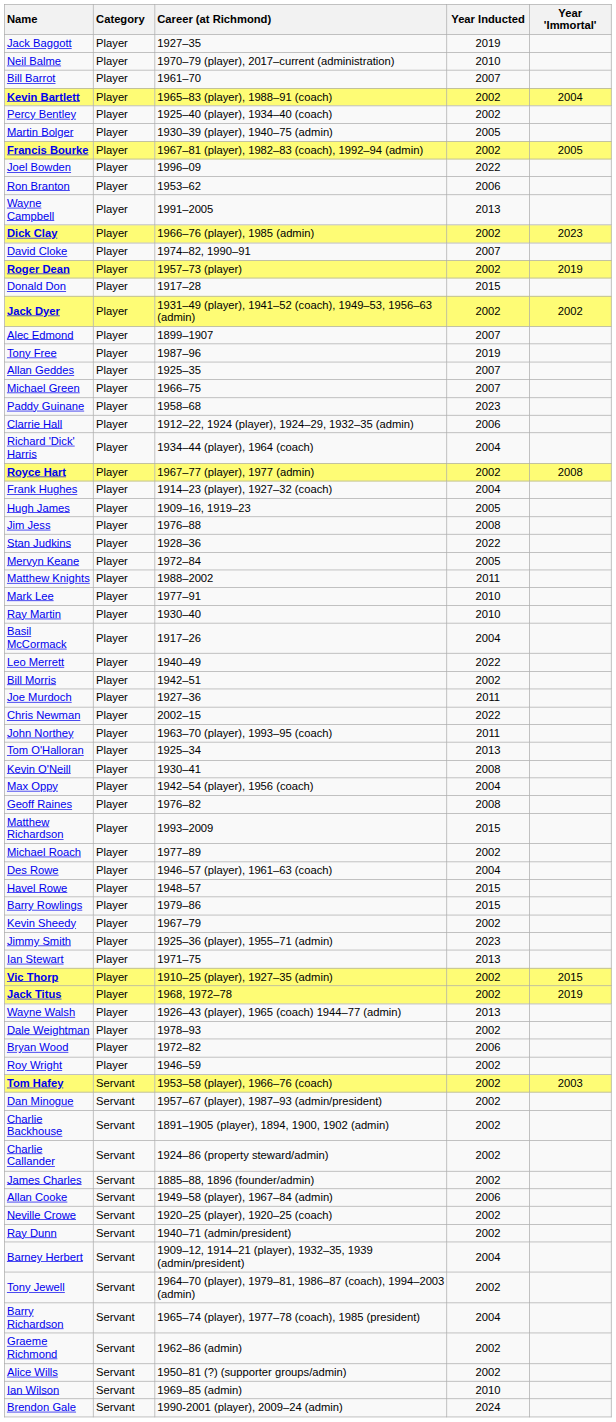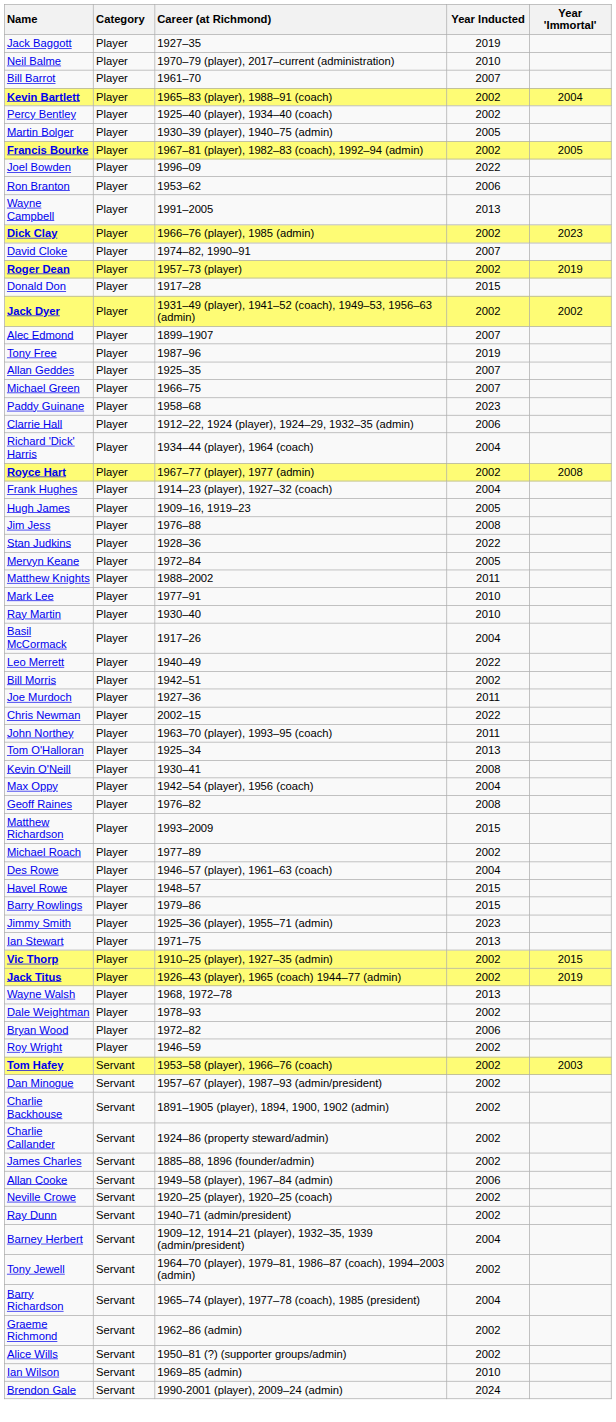- row: Kevin Sheedy | Player | 1967–79 | 2002
Jack Titus | Career (at Richmond): 1968, 1972–78 -> 1926–43 (player), 1965 (coach) 1944–77 (admin)
Wayne Walsh | Career (at Richmond): 1926–43 (player), 1965 (coach) 1944–77 (admin) -> 1968, 1972–78
